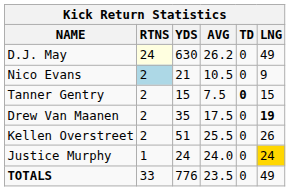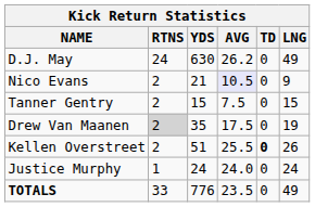D.J. May | RTNS: lightyellow background -> no background
Nico Evans | RTNS: lightblue background -> no background
Nico Evans | AVG: no background -> lavender background
Tanner Gentry | TD: bold -> normal
Drew Van Maanen | RTNS: no background -> lightgrey background
Drew Van Maanen | LNG: bold -> normal
Kellen Overstreet | TD: normal -> bold
Justice Murphy | LNG: gold background -> no background
